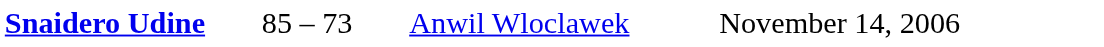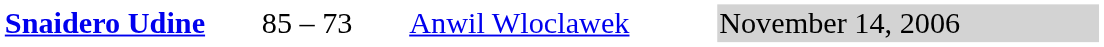Snaidero Udine | column 4: no background -> lightgrey background
